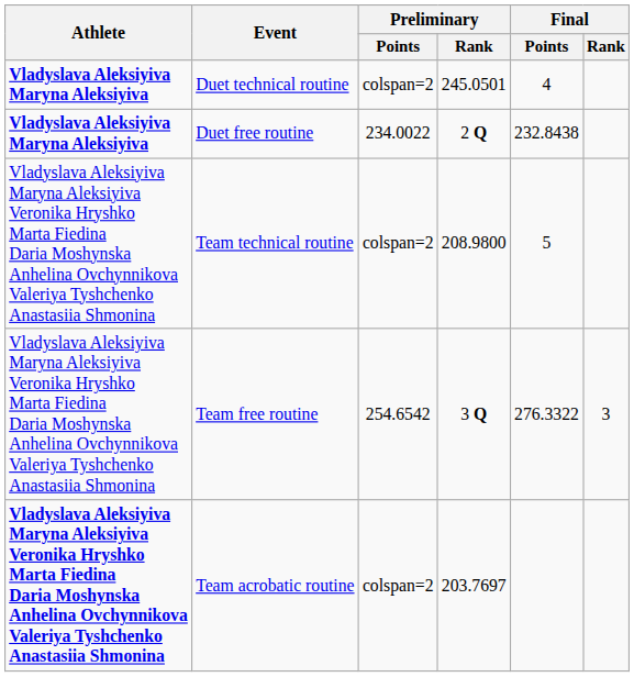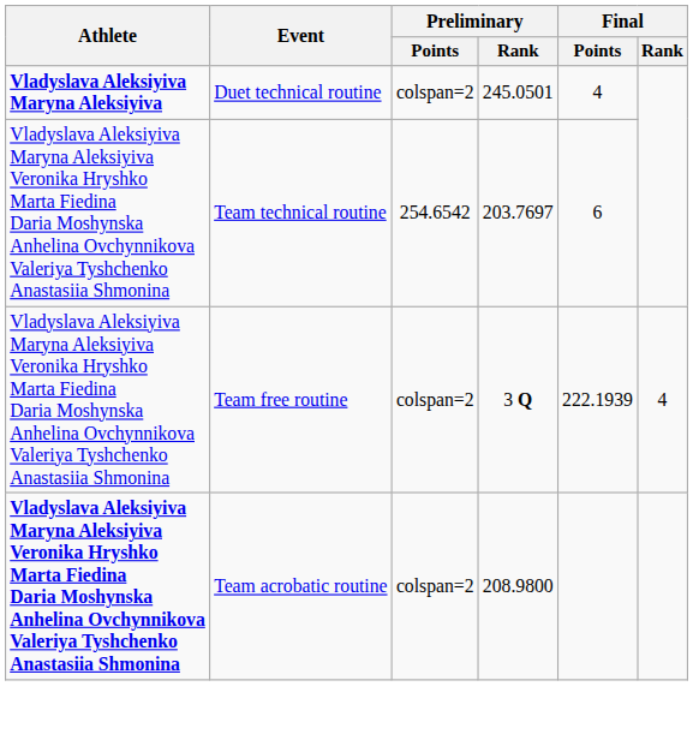- row: Vladyslava Aleksiyiva Maryna Aleksiyiva | Duet free routine | 234.0022 | 2 Q | 232.8438
Team technical routine | Preliminary / Points: colspan=2 -> 254.6542
Team technical routine | Preliminary / Rank: 208.9800 -> 203.7697
Team technical routine | Final / Points: 5 -> 6
Team free routine | Preliminary / Points: 254.6542 -> colspan=2
Team free routine | Final / Points: 276.3322 -> 222.1939
Team free routine | Final / Rank: 3 -> 4
Team acrobatic routine | Preliminary / Rank: 203.7697 -> 208.9800
